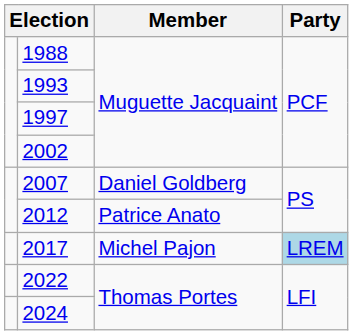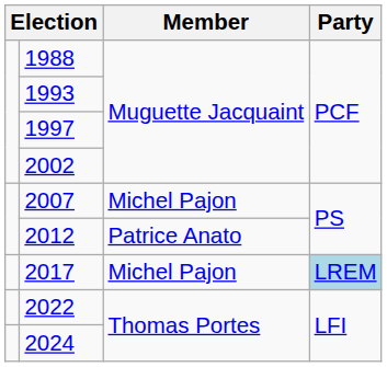2007 | Member: Daniel Goldberg -> Michel Pajon
